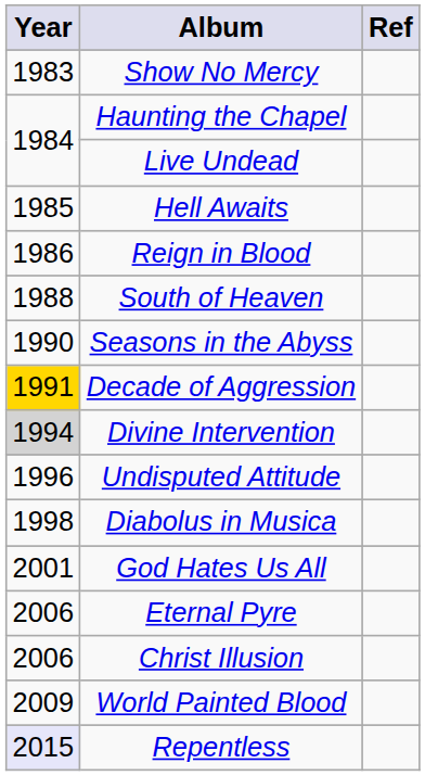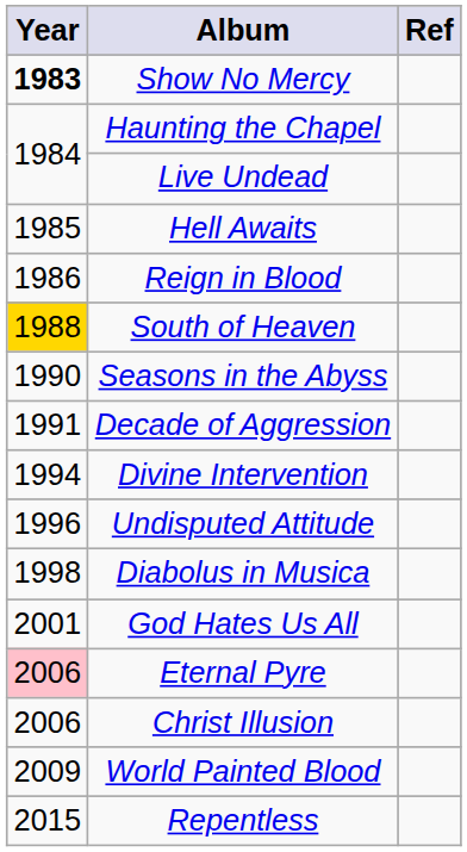Show No Mercy | Year: normal -> bold
South of Heaven | Year: no background -> gold background
Decade of Aggression | Year: gold background -> no background
Divine Intervention | Year: lightgrey background -> no background
Eternal Pyre | Year: no background -> pink background
Repentless | Year: lavender background -> no background
